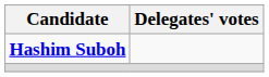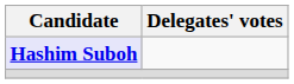Hashim Suboh | Candidate: no background -> lavender background
